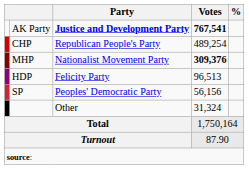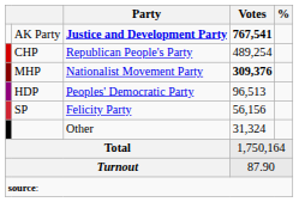HDP | Party: Felicity Party -> Peoples' Democratic Party
SP | Party: Peoples' Democratic Party -> Felicity Party
